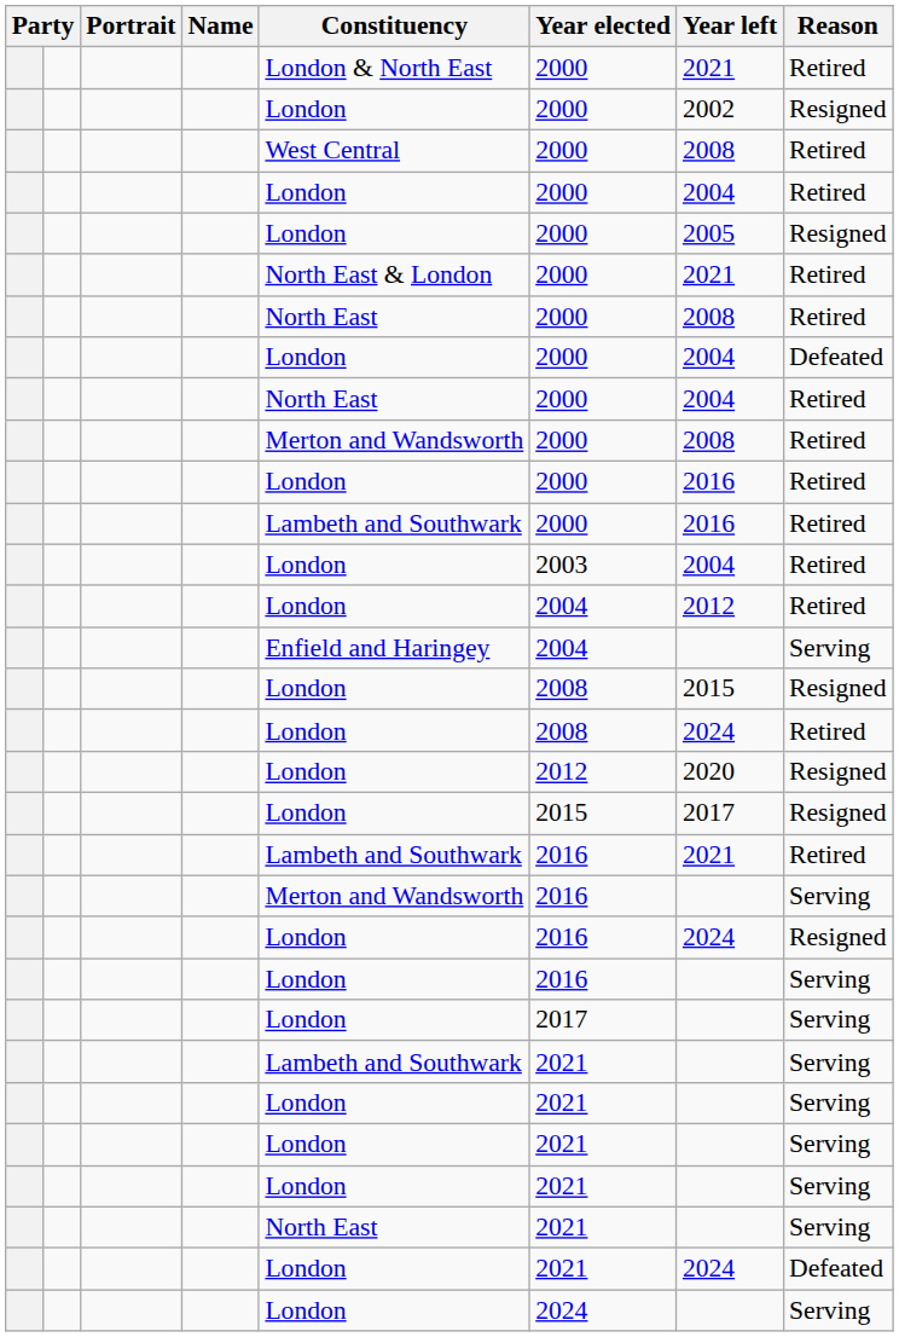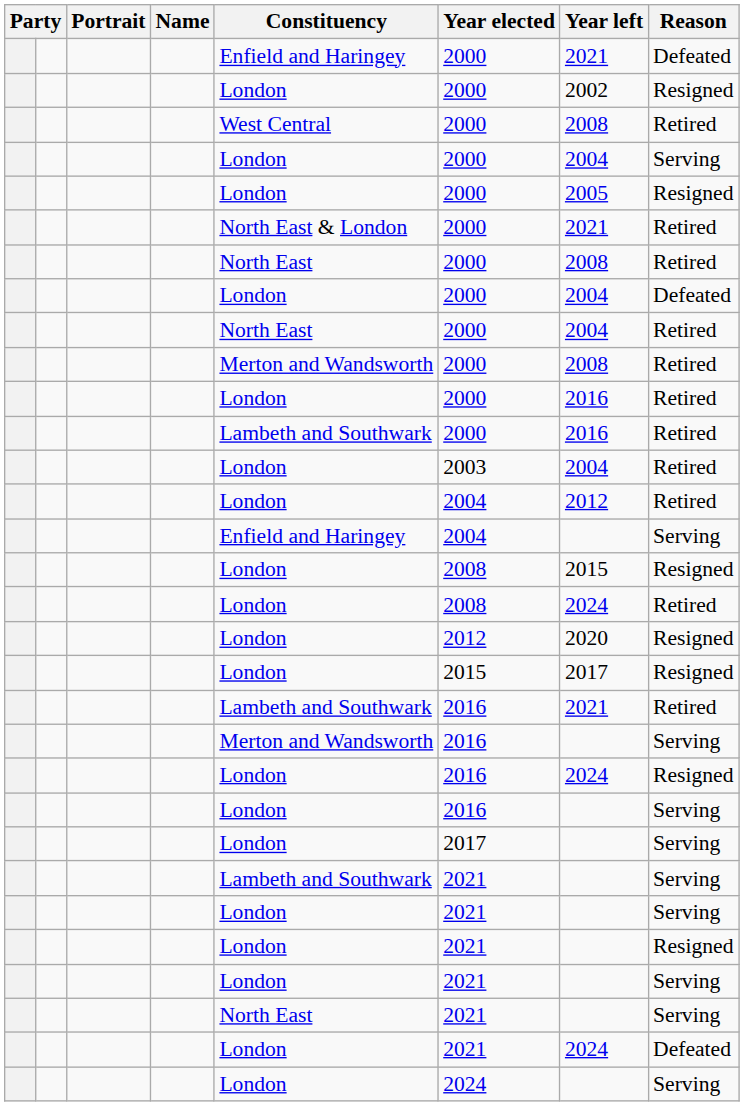row 2 | Constituency: London & North East -> Enfield and Haringey
row 2 | Reason: Retired -> Defeated
row 5 | Reason: Retired -> Serving
row 28 | Reason: Serving -> Resigned
